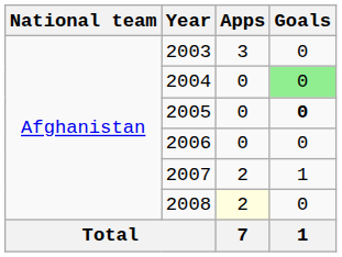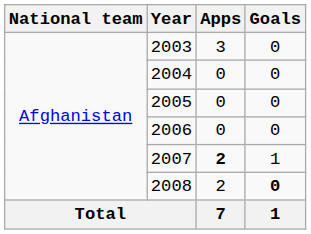2004 | Goals: lightgreen background -> no background
2005 | Goals: bold -> normal
2007 | Apps: normal -> bold
2008 | Apps: lightyellow background -> no background
2008 | Goals: normal -> bold
